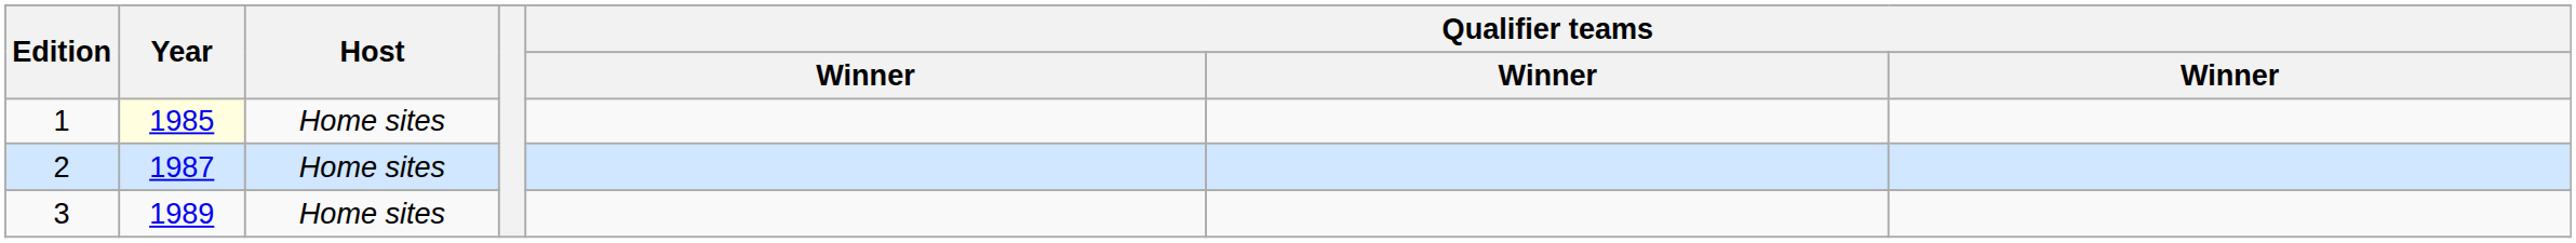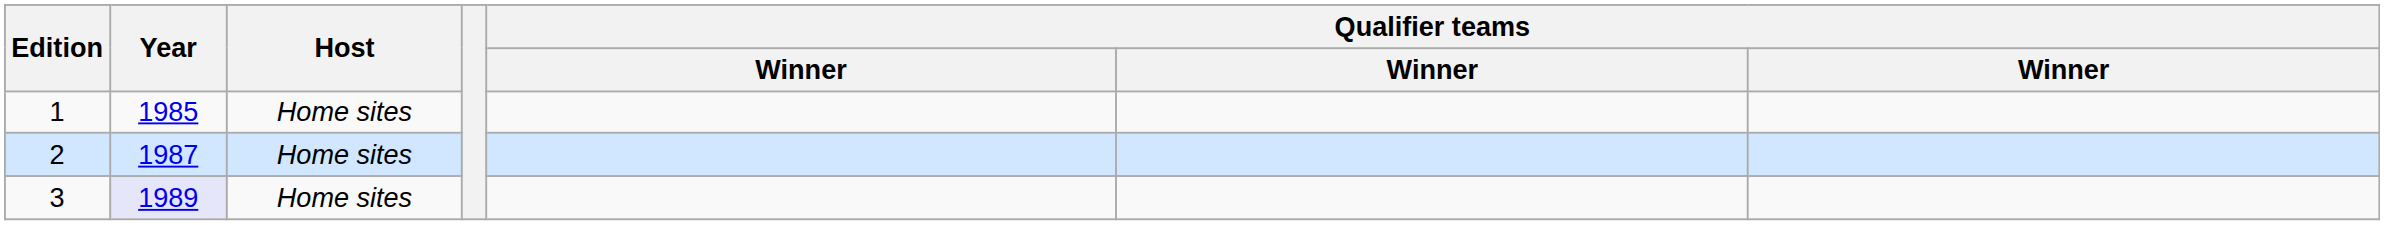1 | Year: lightyellow background -> no background
3 | Year: no background -> lavender background
